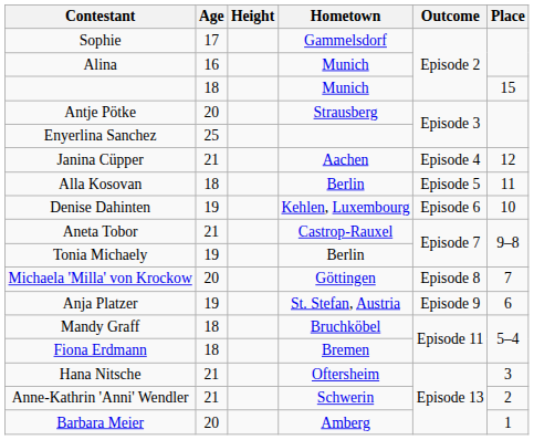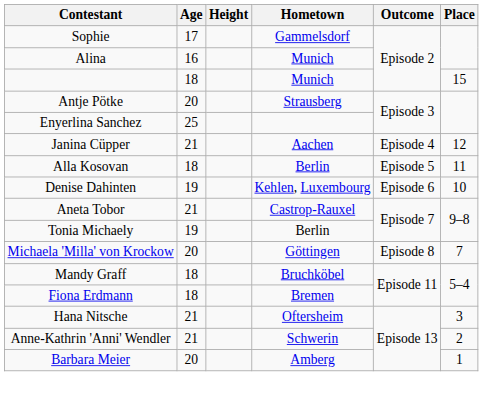- row: Anja Platzer | 19 | St. Stefan, Austria | Episode 9 | 6
